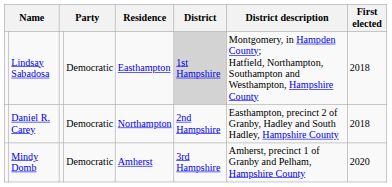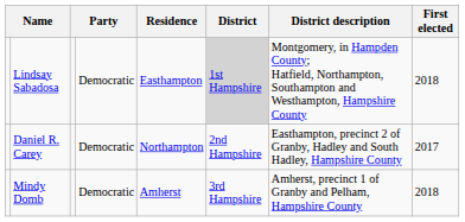Daniel R. Carey | First elected: 2018 -> 2017
Mindy Domb | First elected: 2020 -> 2018
